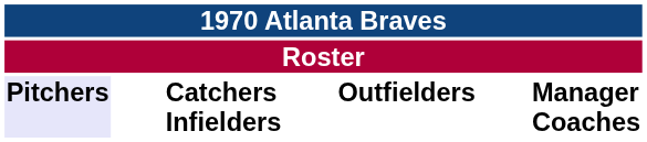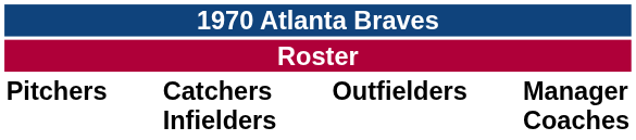Pitchers | column 1: lavender background -> no background
